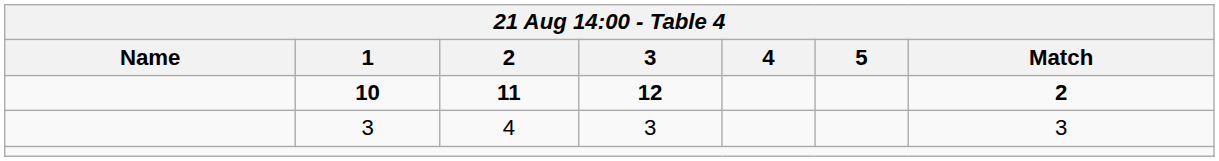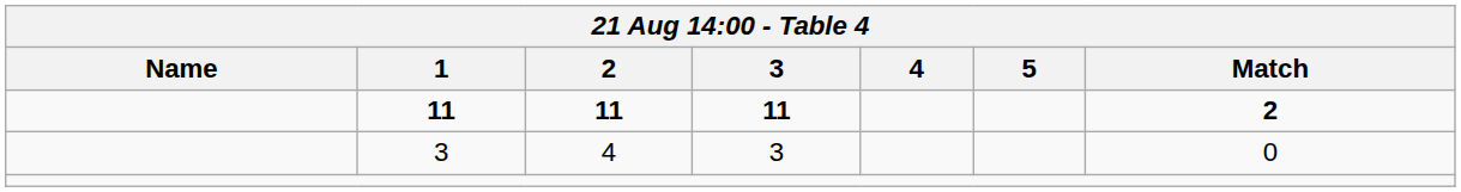row 3 | 1: 10 -> 11
row 3 | 3: 12 -> 11
row 4 | Match: 3 -> 0
